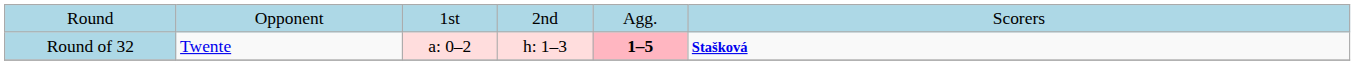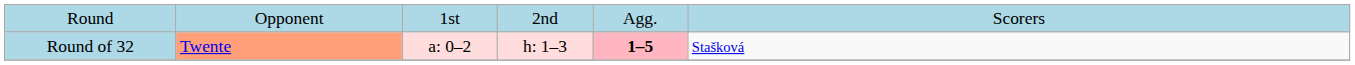Round of 32 | column 2: no background -> lightsalmon background
Round of 32 | column 6: bold -> normal
